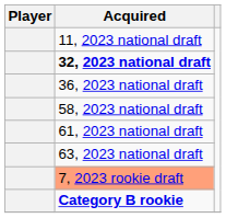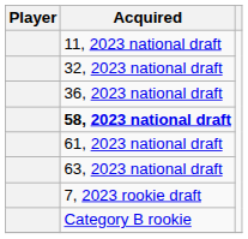32, 2023 national draft | Acquired: bold -> normal
58, 2023 national draft | Acquired: normal -> bold
7, 2023 rookie draft | Acquired: lightsalmon background -> no background
Category B rookie | Acquired: bold -> normal
